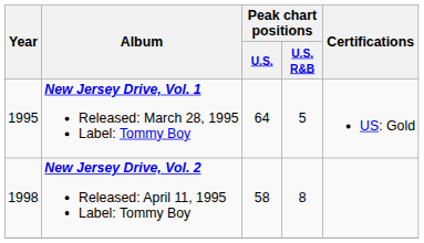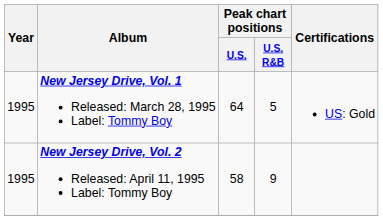row 4 | Year: 1998 -> 1995
row 4 | Peak chart positions / U.S. R&B: 8 -> 9
